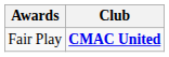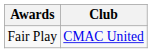Fair Play | Club: bold -> normal
